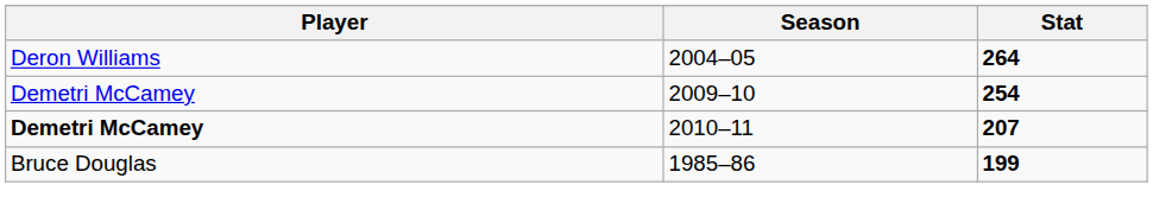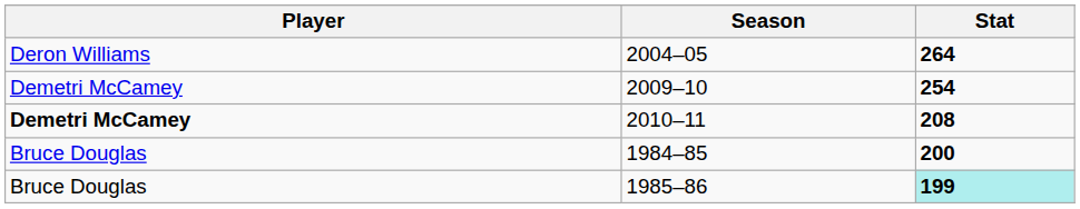2010–11 | Stat: 207 -> 208
+ row: Bruce Douglas | 1984–85 | 200
1985–86 | Stat: no background -> paleturquoise background
